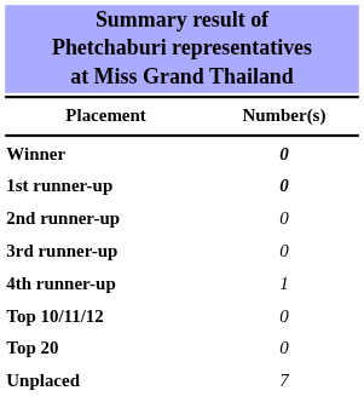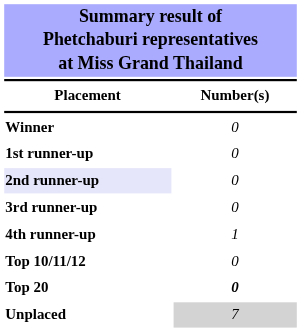row 3 | column 2: bold -> normal
row 4 | column 2: bold -> normal
row 5 | column 1: no background -> lavender background
row 9 | column 2: normal -> bold
row 10 | column 2: no background -> lightgrey background
